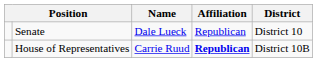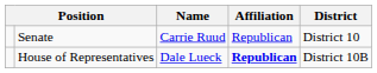Senate | Name: Dale Lueck -> Carrie Ruud
House of Representatives | Name: Carrie Ruud -> Dale Lueck
